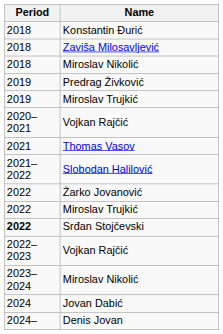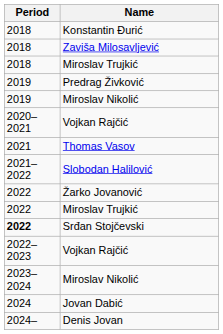row 4 | Name: Miroslav Nikolić -> Miroslav Trujkić
row 6 | Name: Miroslav Trujkić -> Miroslav Nikolić
